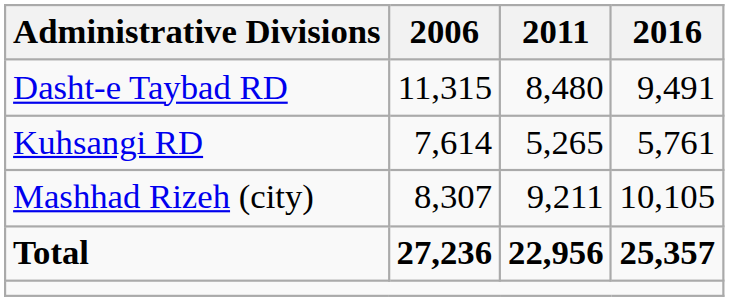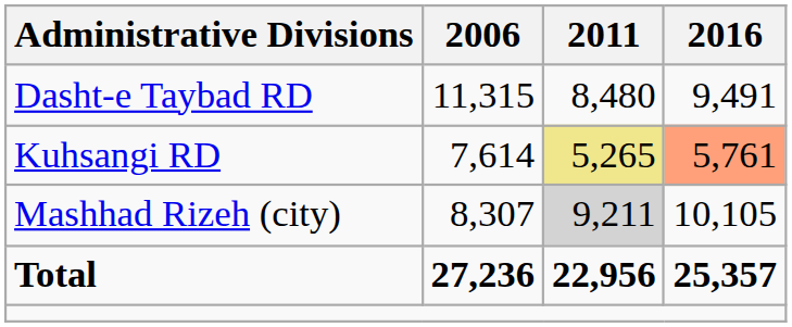Kuhsangi RD | 2011: no background -> khaki background
Kuhsangi RD | 2016: no background -> lightsalmon background
Mashhad Rizeh (city) | 2011: no background -> lightgrey background
